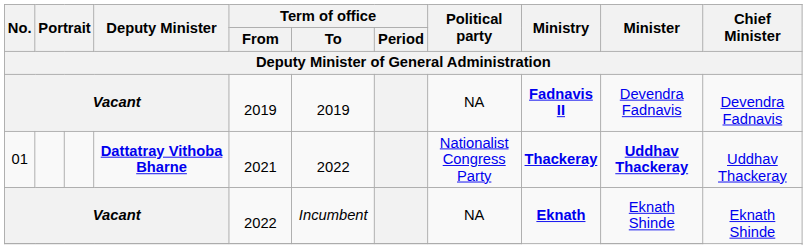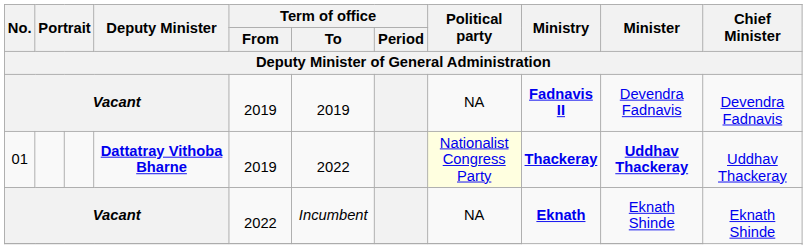01 | Term of office / From: 2021 -> 2019
01 | Political party: no background -> lightyellow background
